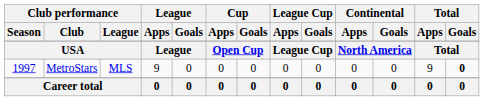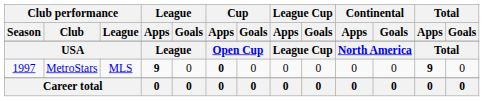MetroStars | League / Apps: normal -> bold
MetroStars | Cup / Apps: normal -> bold
MetroStars | Total / Apps: normal -> bold
MetroStars | Total / Goals: bold -> normal
